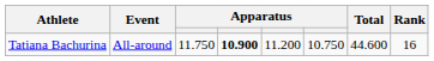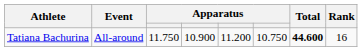row 3 | column 4: bold -> normal
row 3 | Total: normal -> bold
